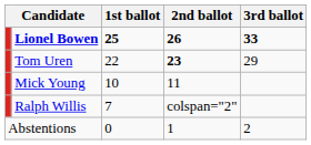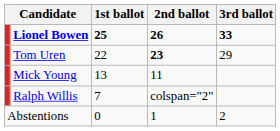Mick Young | 1st ballot: 10 -> 13
